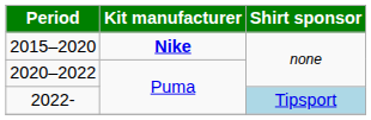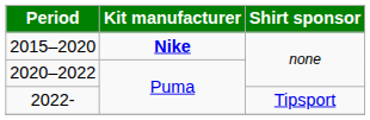2022- | Shirt sponsor: lightblue background -> no background
